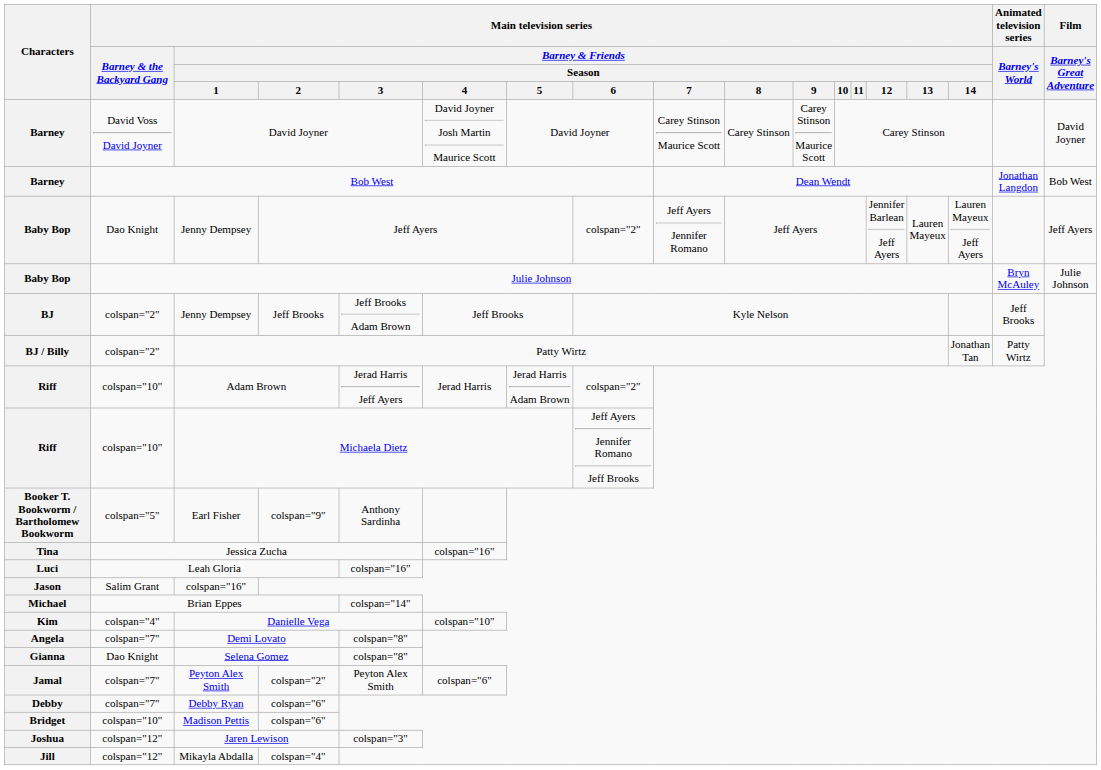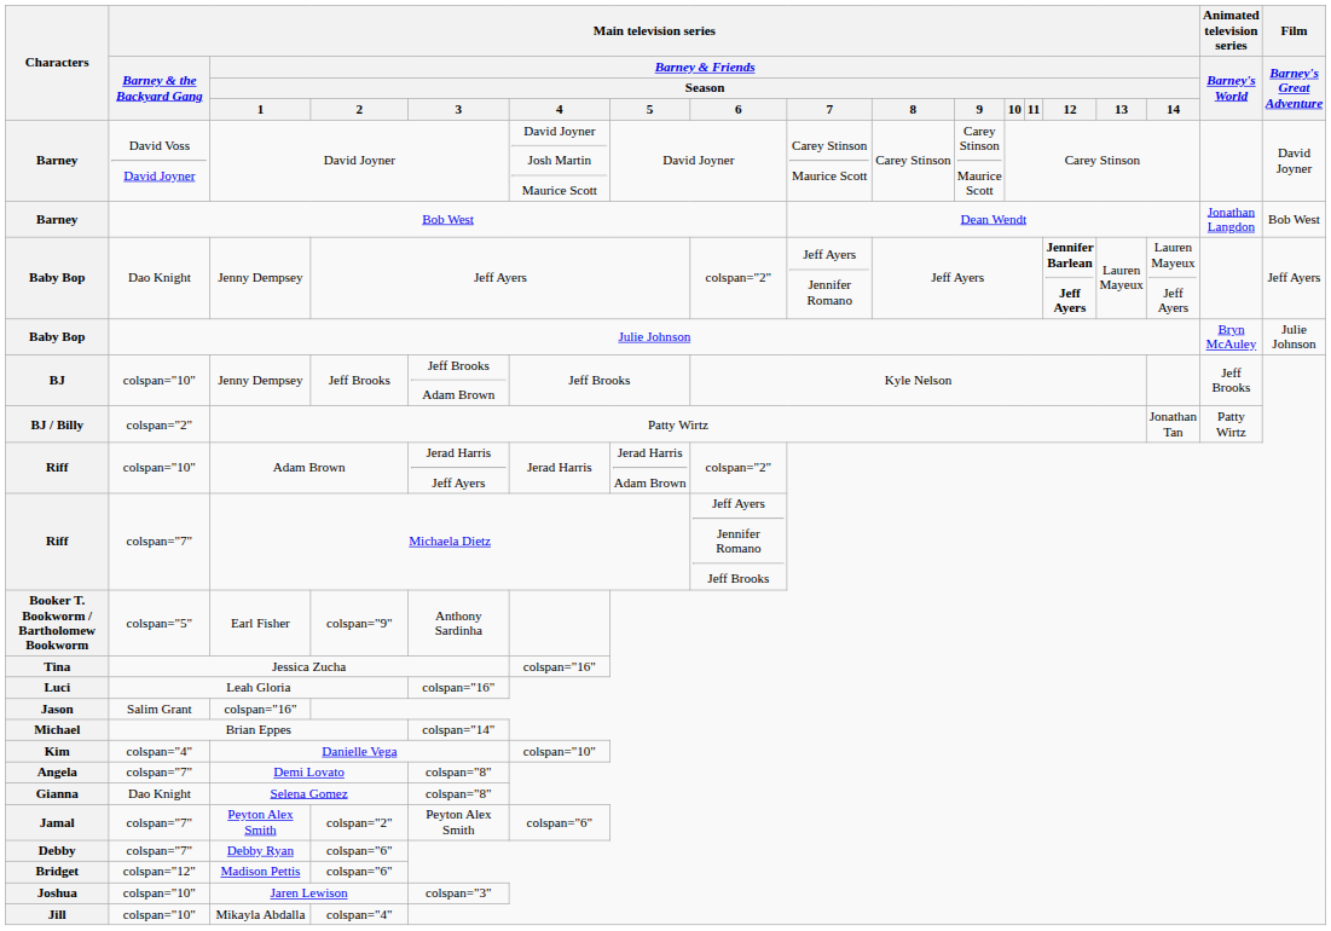Jenny Dempsey / Jeff Ayers | Main television series / Barney & Friends / Season / 12: normal -> bold
Jenny Dempsey / Jeff Brooks | Main television series / Barney & the Backyard Gang: colspan="2" -> colspan="10"
Michaela Dietz | Main television series / Barney & the Backyard Gang: colspan="10" -> colspan="7"
Madison Pettis | Main television series / Barney & the Backyard Gang: colspan="10" -> colspan="12"
Jaren Lewison | Main television series / Barney & the Backyard Gang: colspan="12" -> colspan="10"
Mikayla Abdalla | Main television series / Barney & the Backyard Gang: colspan="12" -> colspan="10"
